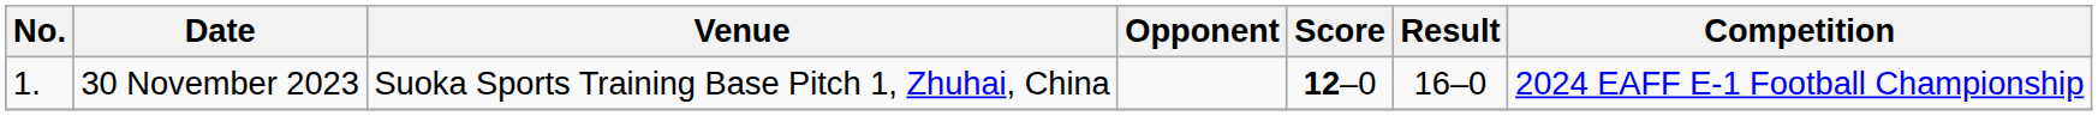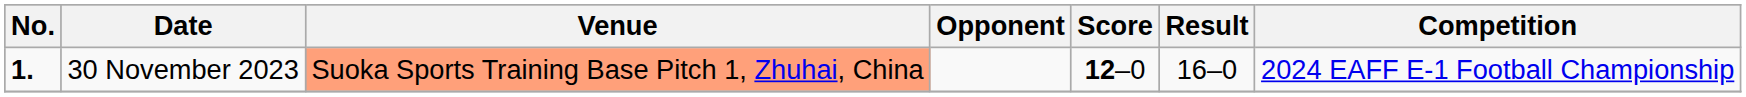30 November 2023 | No.: normal -> bold
30 November 2023 | Venue: no background -> lightsalmon background
